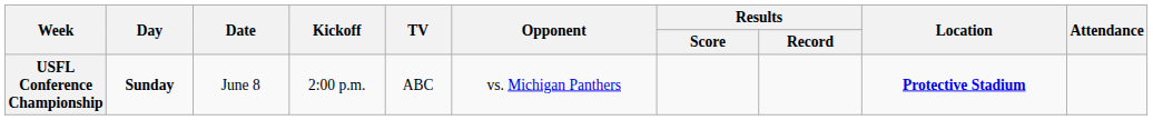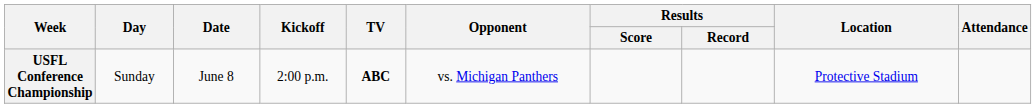USFL Conference Championship | Day: bold -> normal
USFL Conference Championship | TV: normal -> bold
USFL Conference Championship | Location: bold -> normal
